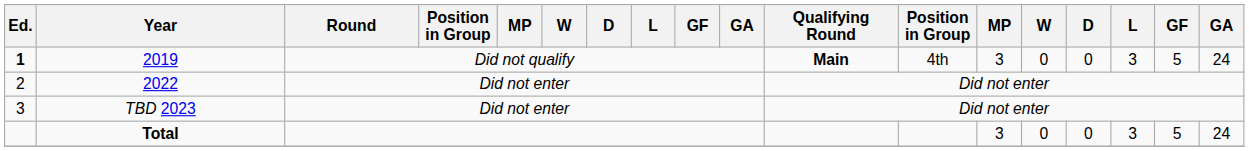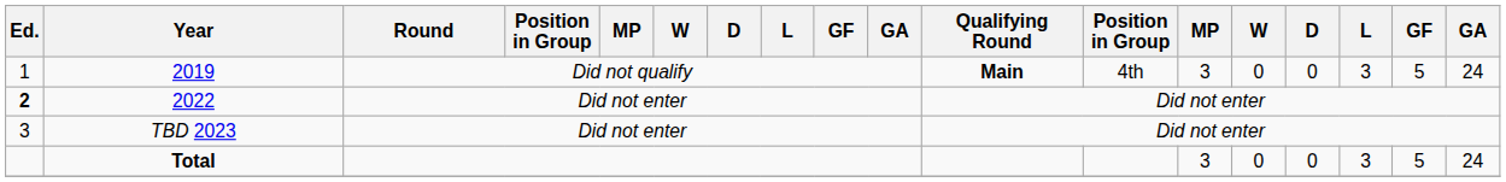2019 | Ed.: bold -> normal
2022 | Ed.: normal -> bold
